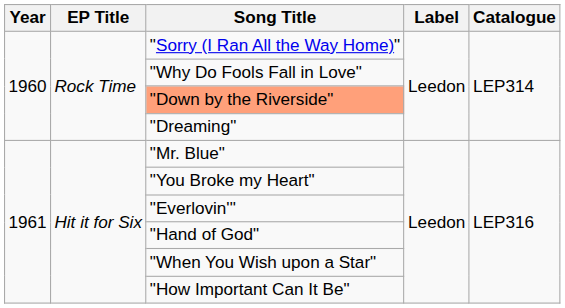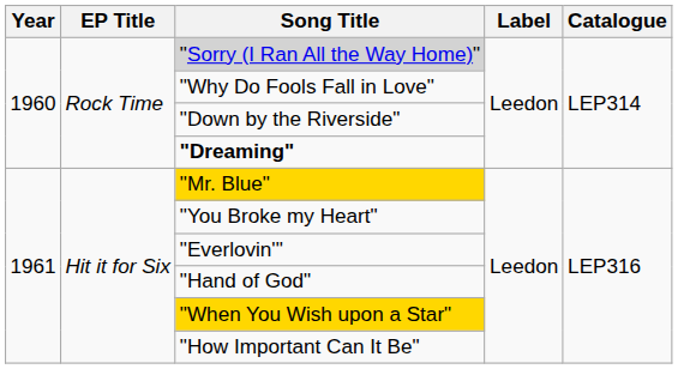"Sorry (I Ran All the Way Home)" | Song Title: no background -> lightgrey background
"Down by the Riverside" | Song Title: lightsalmon background -> no background
"Dreaming" | Song Title: normal -> bold
"Mr. Blue" | Song Title: no background -> gold background
"When You Wish upon a Star" | Song Title: no background -> gold background
